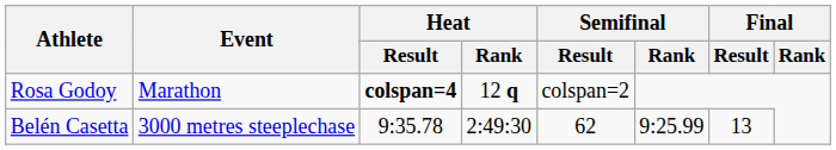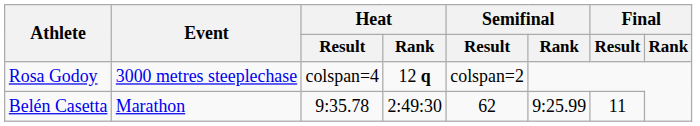Rosa Godoy | Event: Marathon -> 3000 metres steeplechase
Rosa Godoy | Heat / Result: bold -> normal
Belén Casetta | Event: 3000 metres steeplechase -> Marathon
Belén Casetta | Final / Result: 13 -> 11
